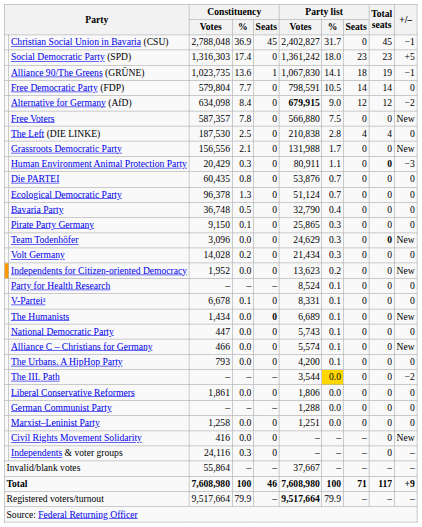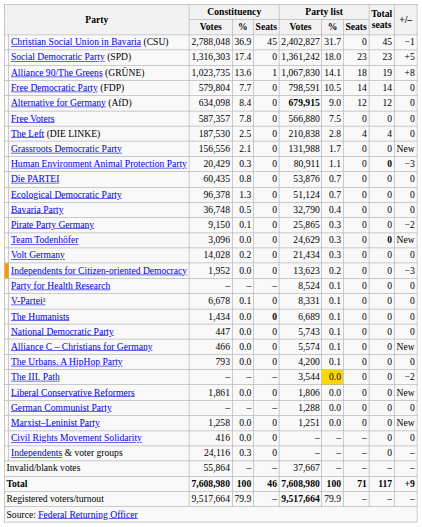Alliance 90/The Greens (GRÜNE) | +/–: −1 -> +8
Alternative for Germany (AfD) | +/–: −2 -> 0
Free Voters | +/–: New -> 0
Pirate Party Germany | +/–: 0 -> −2
Independents for Citizen-oriented Democracy | +/–: New -> −3
The Humanists | +/–: New -> 0
Liberal Conservative Reformers | +/–: 0 -> New
Marxist–Leninist Party | +/–: 0 -> New
Civil Rights Movement Solidarity | +/–: New -> 0
